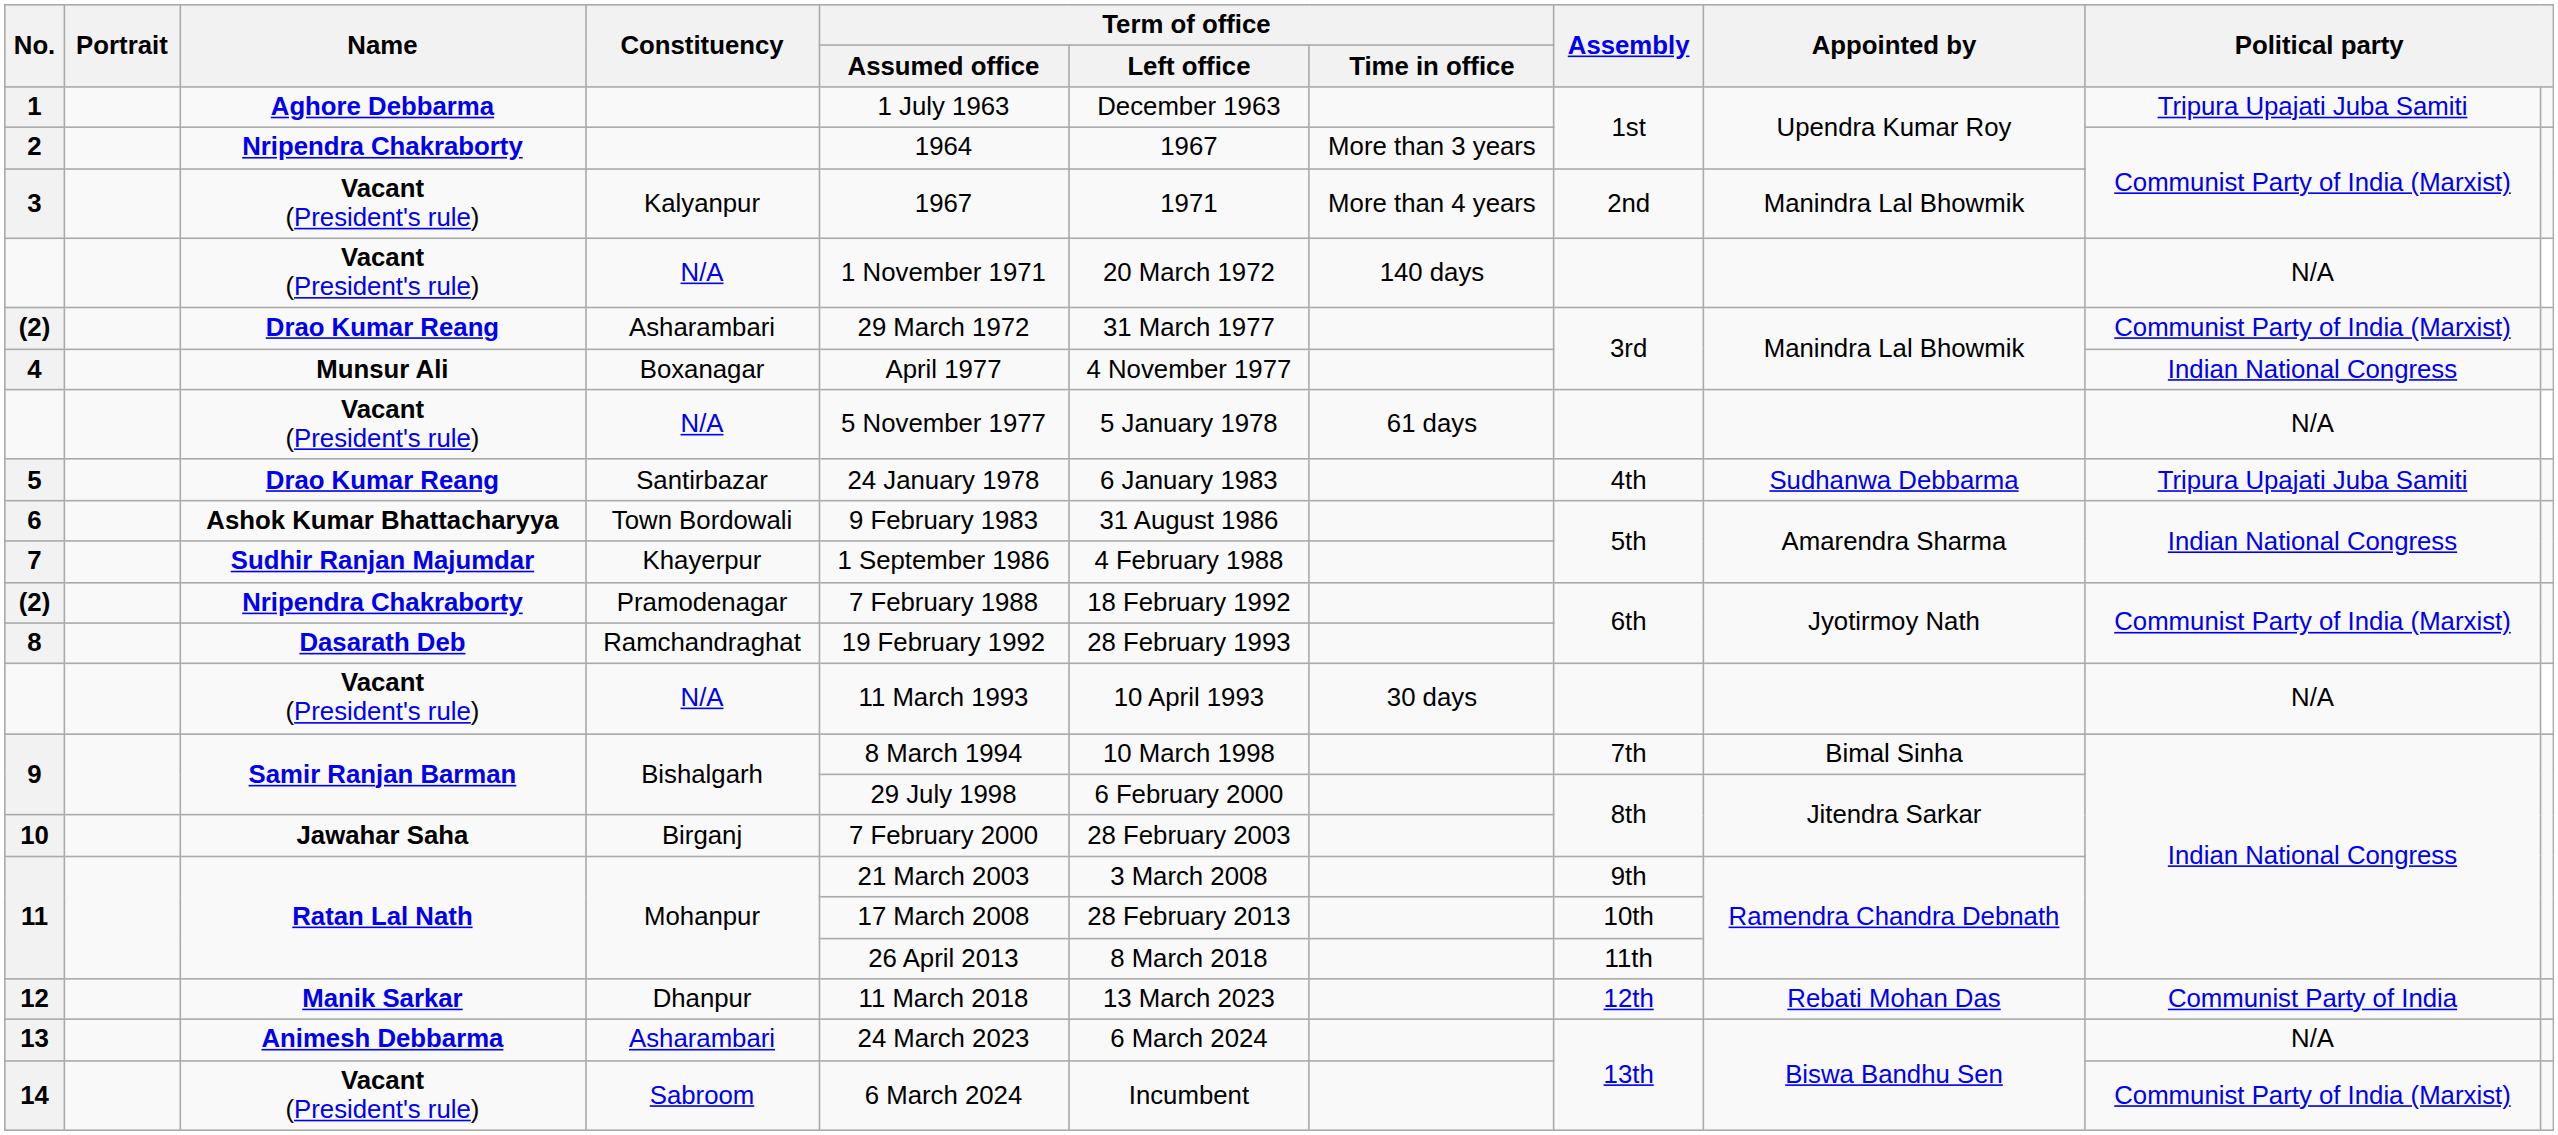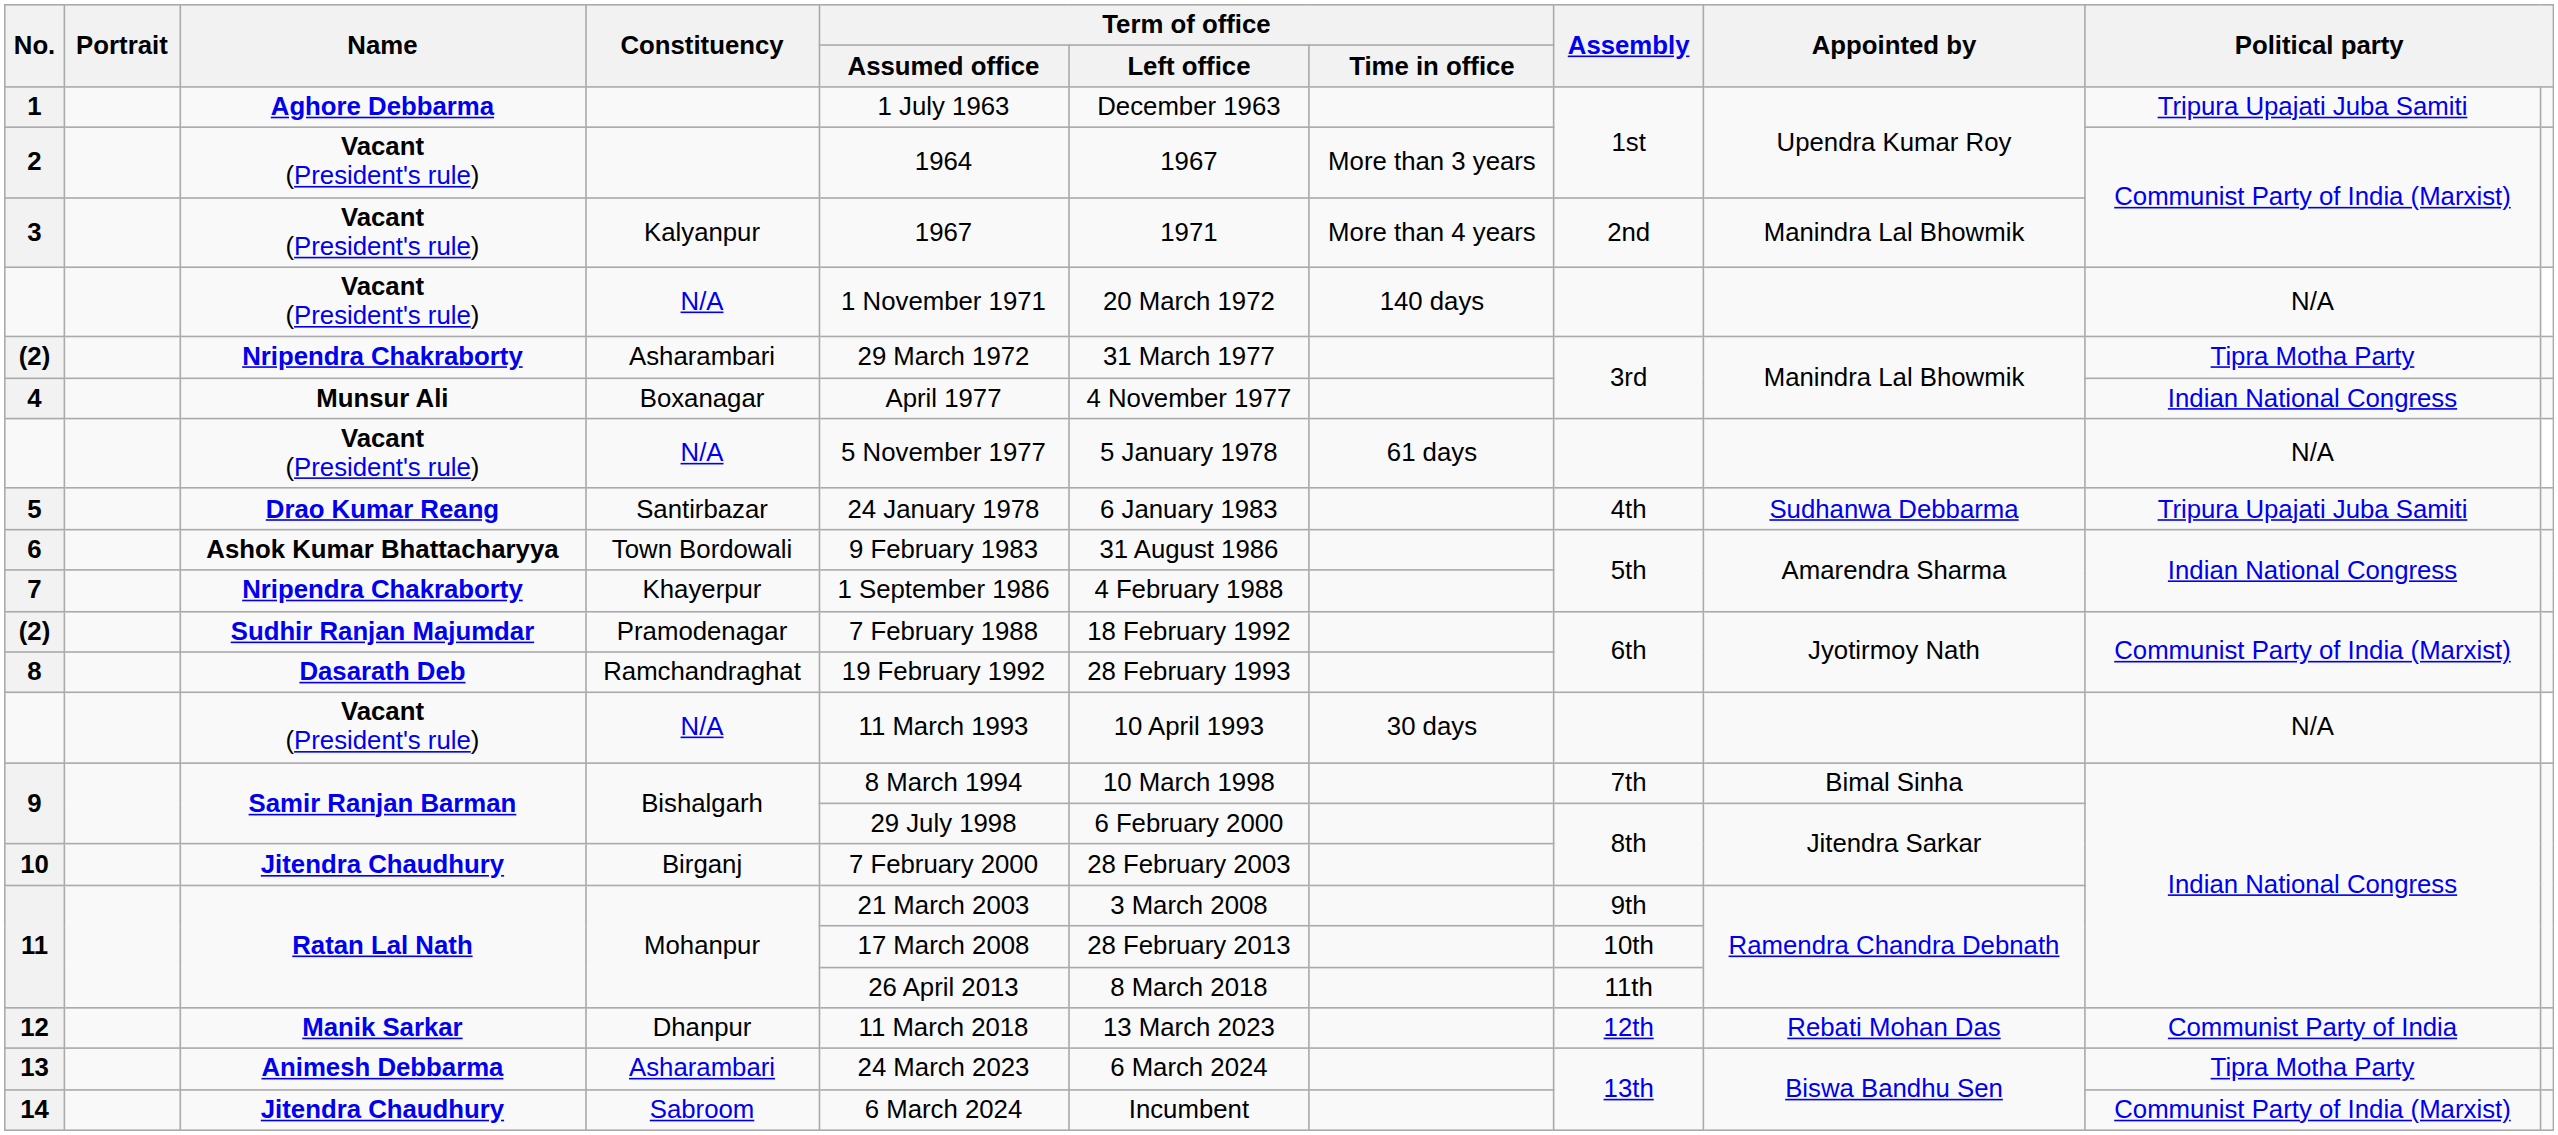2 | Name: Nripendra Chakraborty -> Vacant (President's rule)
(2) / Asharambari | Name: Drao Kumar Reang -> Nripendra Chakraborty
(2) / Asharambari | column 10: Communist Party of India (Marxist) -> Tipra Motha Party
7 | Name: Sudhir Ranjan Majumdar -> Nripendra Chakraborty
(2) / Pramodenagar | Name: Nripendra Chakraborty -> Sudhir Ranjan Majumdar
10 | Name: Jawahar Saha -> Jitendra Chaudhury
13 | column 10: N/A -> Tipra Motha Party
14 | Name: Vacant (President's rule) -> Jitendra Chaudhury
